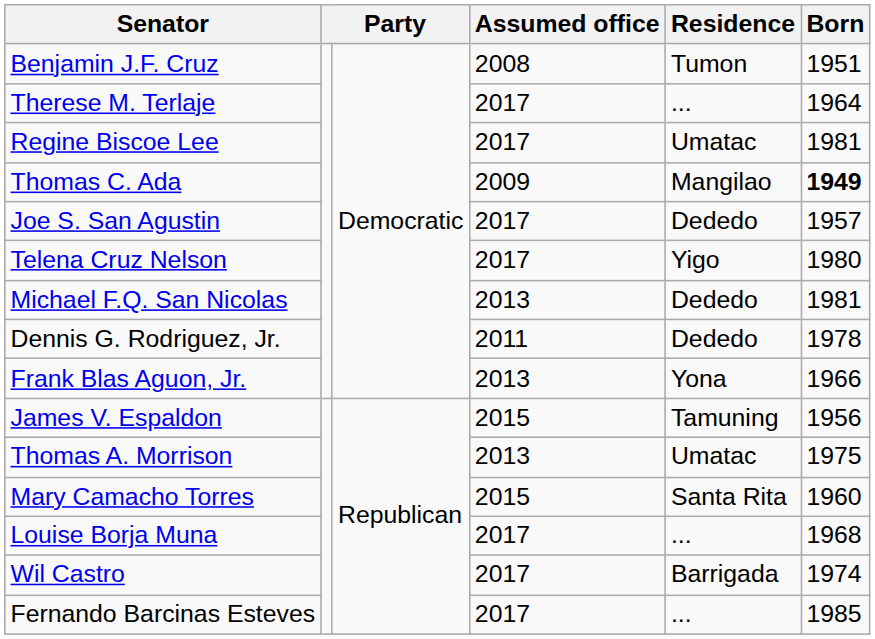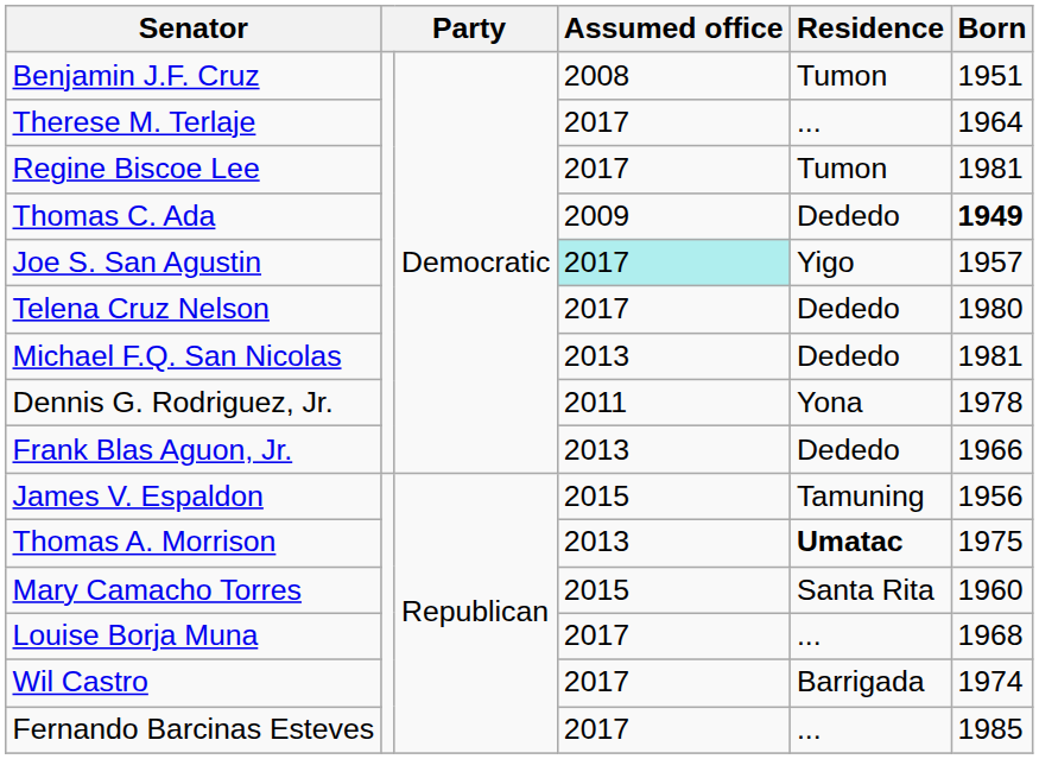Regine Biscoe Lee | Residence: Umatac -> Tumon
Thomas C. Ada | Residence: Mangilao -> Dededo
Joe S. San Agustin | Assumed office: no background -> paleturquoise background
Joe S. San Agustin | Residence: Dededo -> Yigo
Telena Cruz Nelson | Residence: Yigo -> Dededo
Dennis G. Rodriguez, Jr. | Residence: Dededo -> Yona
Frank Blas Aguon, Jr. | Residence: Yona -> Dededo
Thomas A. Morrison | Residence: normal -> bold
